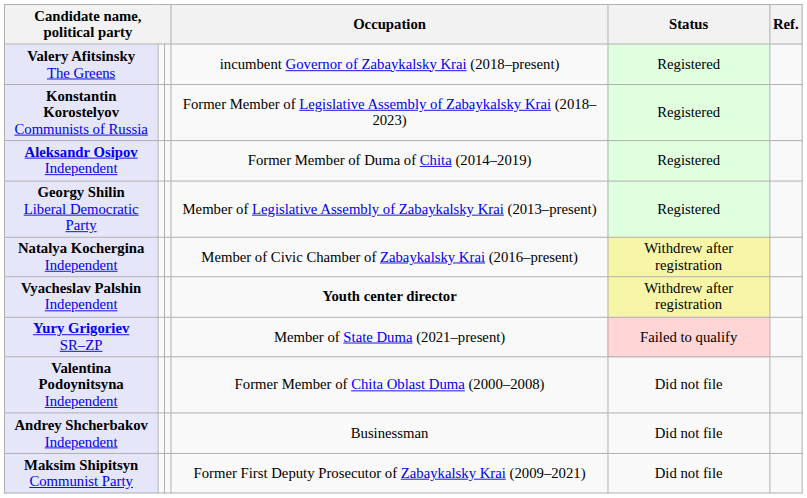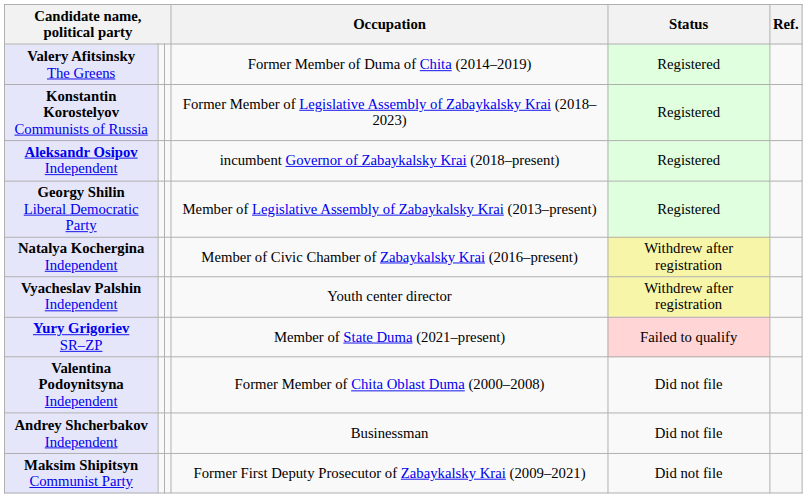Valery Afitsinsky The Greens | Occupation: incumbent Governor of Zabaykalsky Krai (2018–present) -> Former Member of Duma of Chita (2014–2019)
Aleksandr Osipov Independent | Occupation: Former Member of Duma of Chita (2014–2019) -> incumbent Governor of Zabaykalsky Krai (2018–present)
Vyacheslav Palshin Independent | Occupation: bold -> normal
